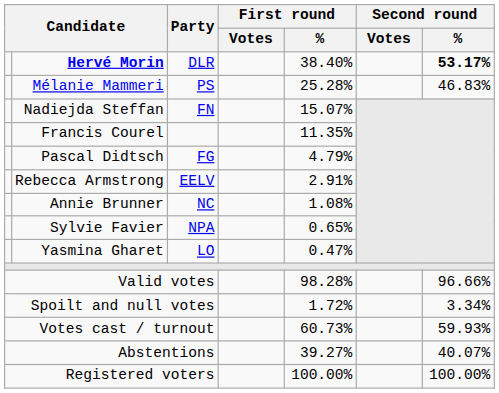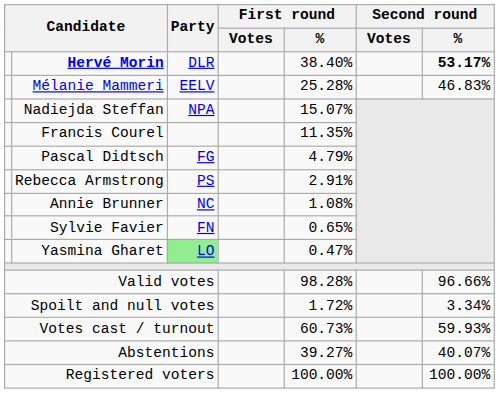Mélanie Mammeri | Party: PS -> EELV
Nadiejda Steffan | Party: FN -> NPA
Rebecca Armstrong | Party: EELV -> PS
Sylvie Favier | Party: NPA -> FN
Yasmina Gharet | Party: no background -> lightgreen background
